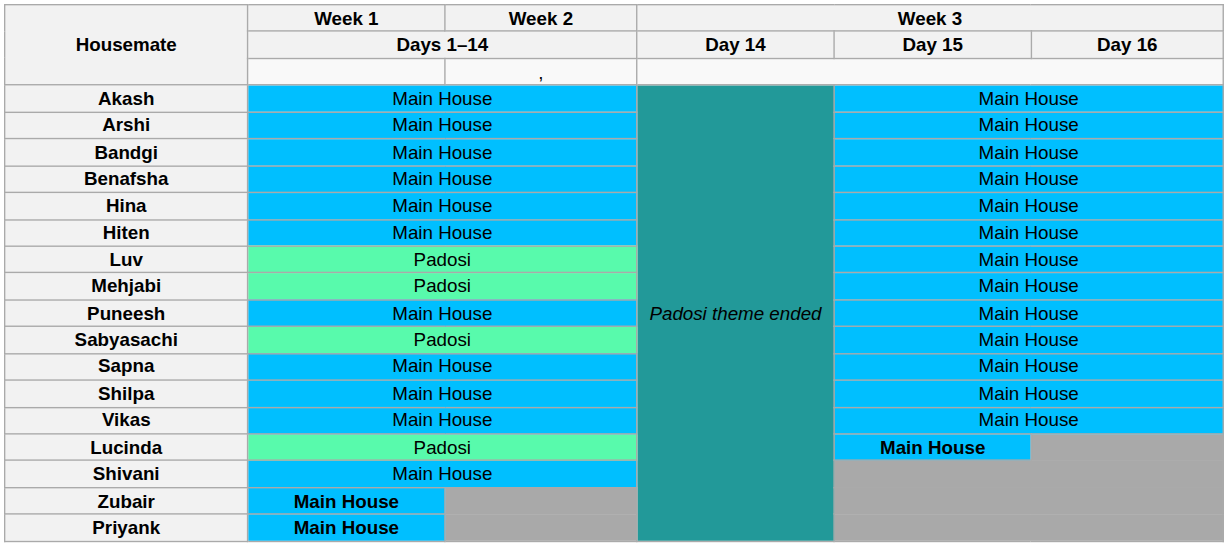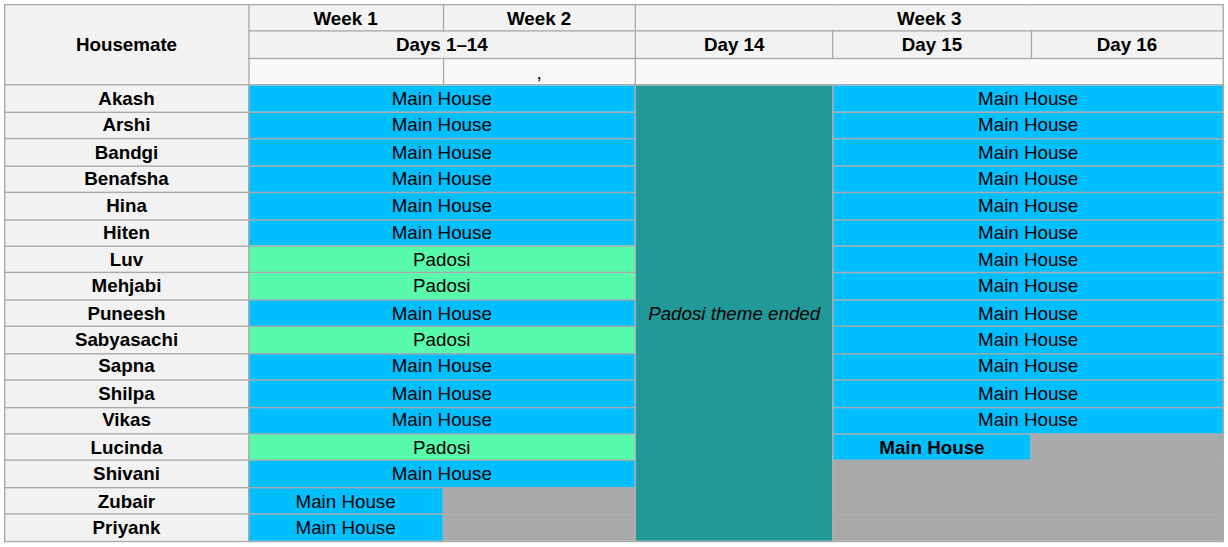Zubair | Week 1 / Days 1–14: bold -> normal
Priyank | Week 1 / Days 1–14: bold -> normal
